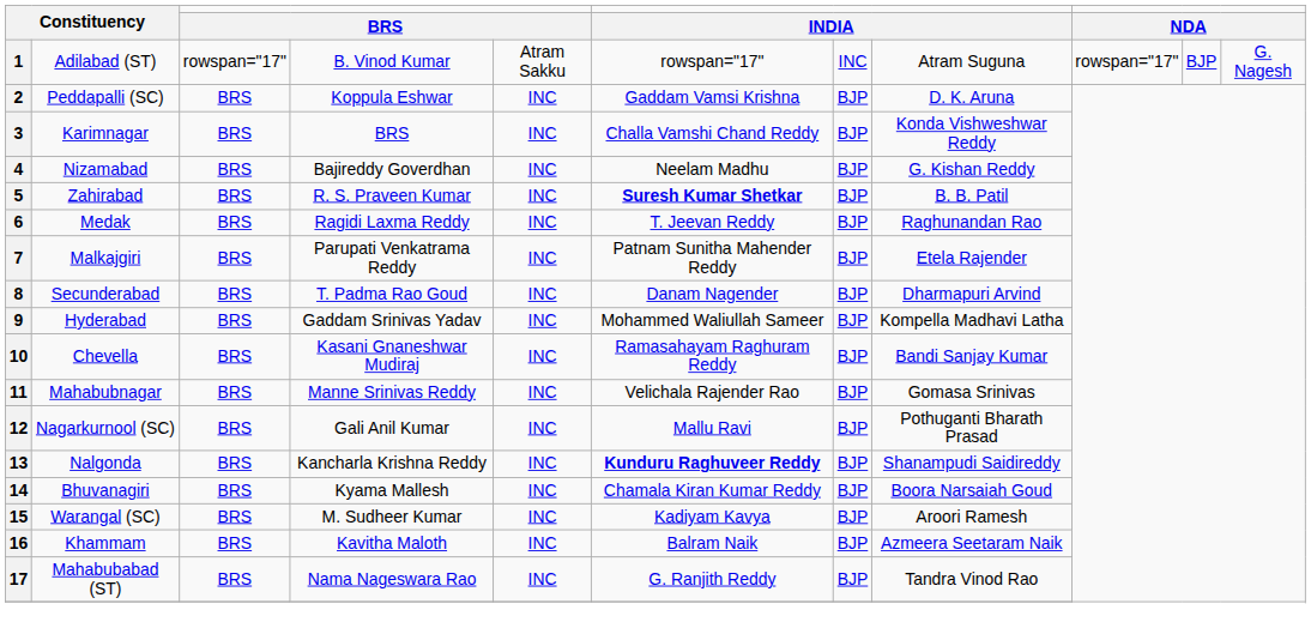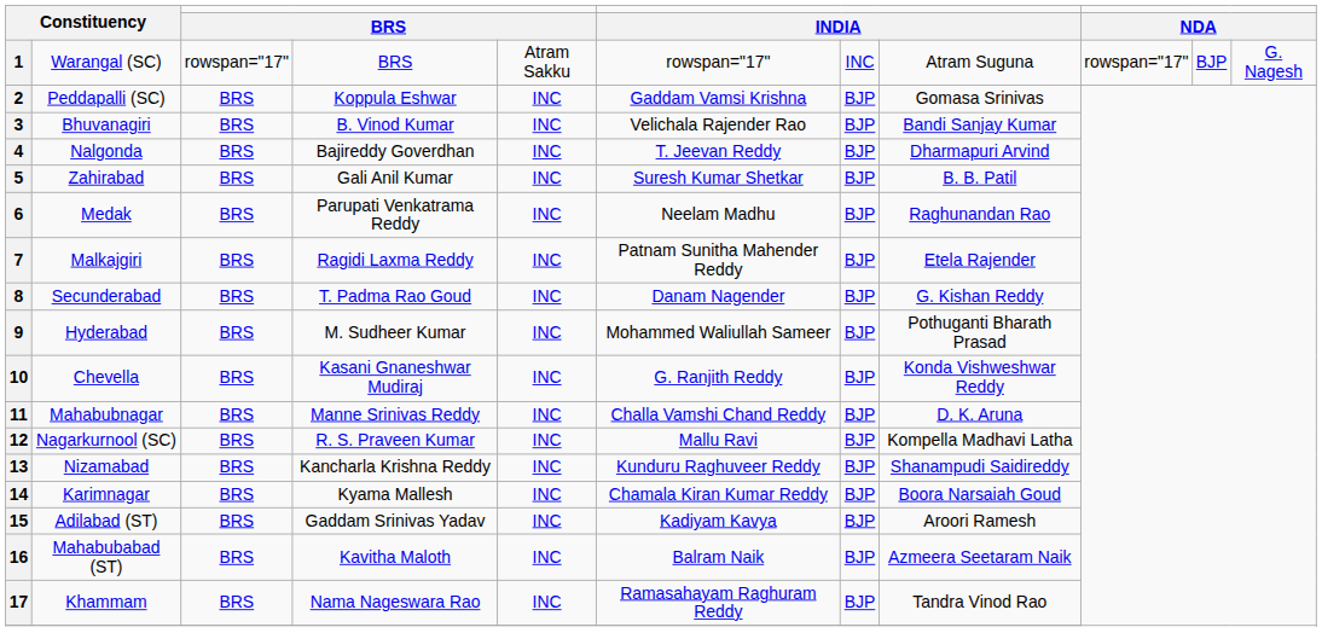1 | column 2: Adilabad (ST) -> Warangal (SC)
1 | column 4: B. Vinod Kumar -> BRS
2 | column 8: D. K. Aruna -> Gomasa Srinivas
3 | column 2: Karimnagar -> Bhuvanagiri
3 | column 4: BRS -> B. Vinod Kumar
3 | column 6: Challa Vamshi Chand Reddy -> Velichala Rajender Rao
3 | column 8: Konda Vishweshwar Reddy -> Bandi Sanjay Kumar
4 | column 2: Nizamabad -> Nalgonda
4 | column 6: Neelam Madhu -> T. Jeevan Reddy
4 | column 8: G. Kishan Reddy -> Dharmapuri Arvind
5 | column 4: R. S. Praveen Kumar -> Gali Anil Kumar
5 | column 6: bold -> normal
6 | column 4: Ragidi Laxma Reddy -> Parupati Venkatrama Reddy
6 | column 6: T. Jeevan Reddy -> Neelam Madhu
7 | column 4: Parupati Venkatrama Reddy -> Ragidi Laxma Reddy
8 | column 8: Dharmapuri Arvind -> G. Kishan Reddy
9 | column 4: Gaddam Srinivas Yadav -> M. Sudheer Kumar
9 | column 8: Kompella Madhavi Latha -> Pothuganti Bharath Prasad
10 | column 6: Ramasahayam Raghuram Reddy -> G. Ranjith Reddy
10 | column 8: Bandi Sanjay Kumar -> Konda Vishweshwar Reddy
11 | column 6: Velichala Rajender Rao -> Challa Vamshi Chand Reddy
11 | column 8: Gomasa Srinivas -> D. K. Aruna
12 | column 4: Gali Anil Kumar -> R. S. Praveen Kumar
12 | column 8: Pothuganti Bharath Prasad -> Kompella Madhavi Latha
13 | column 2: Nalgonda -> Nizamabad
13 | column 6: bold -> normal
14 | column 2: Bhuvanagiri -> Karimnagar
15 | column 2: Warangal (SC) -> Adilabad (ST)
15 | column 4: M. Sudheer Kumar -> Gaddam Srinivas Yadav
16 | column 2: Khammam -> Mahabubabad (ST)
17 | column 2: Mahabubabad (ST) -> Khammam
17 | column 6: G. Ranjith Reddy -> Ramasahayam Raghuram Reddy
